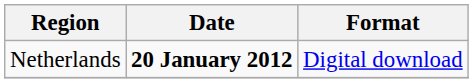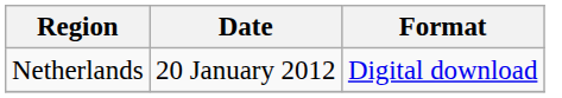Netherlands | Date: bold -> normal
